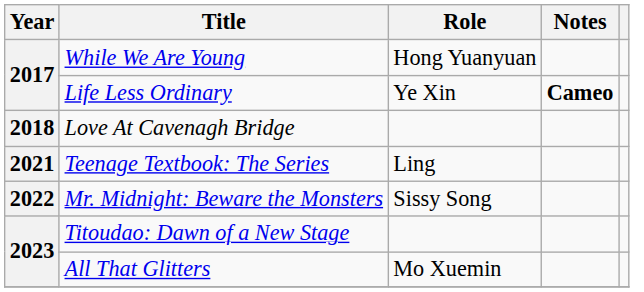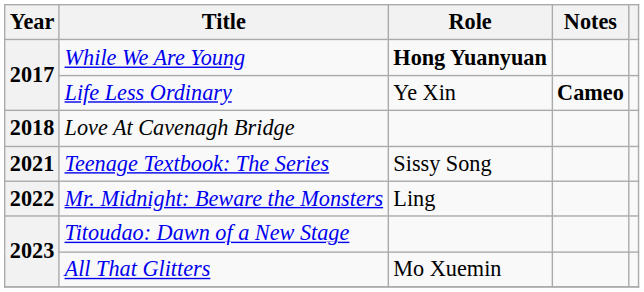While We Are Young | Role: normal -> bold
Teenage Textbook: The Series | Role: Ling -> Sissy Song
Mr. Midnight: Beware the Monsters | Role: Sissy Song -> Ling
